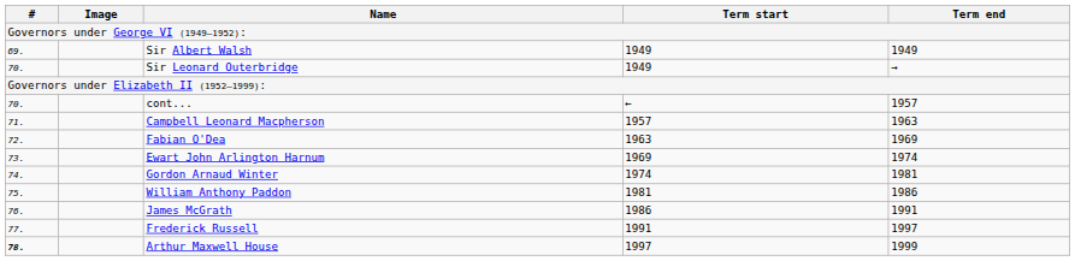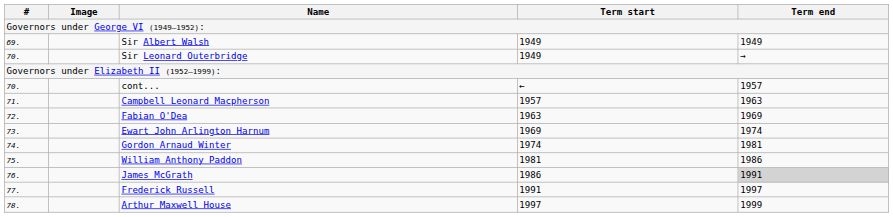James McGrath | Term end: no background -> lightgrey background
Arthur Maxwell House | #: bold -> normal
